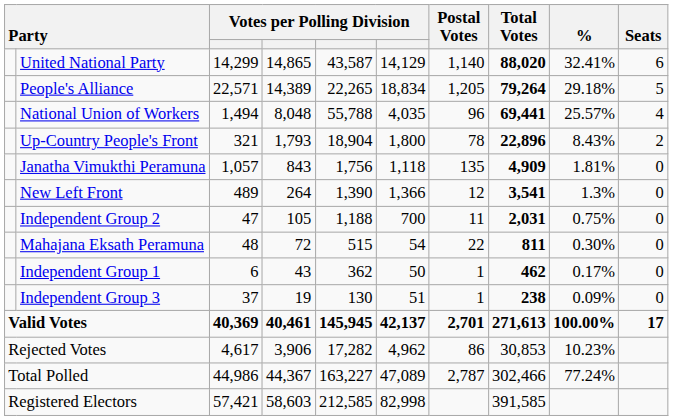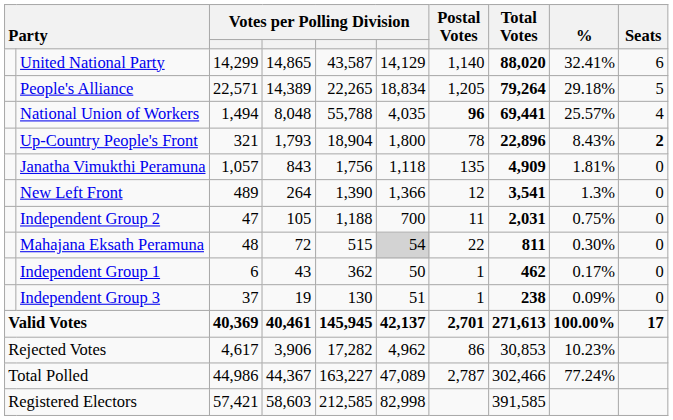National Union of Workers | Postal Votes: normal -> bold
Up-Country People's Front | Seats: normal -> bold
Mahajana Eksath Peramuna | column 6: no background -> lightgrey background
